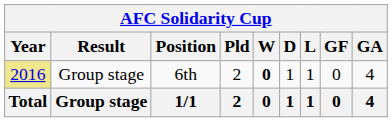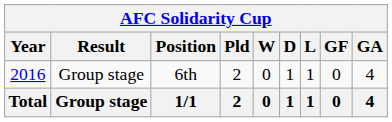Group stage / 6th | Year: khaki background -> no background
Group stage / 6th | W: bold -> normal
